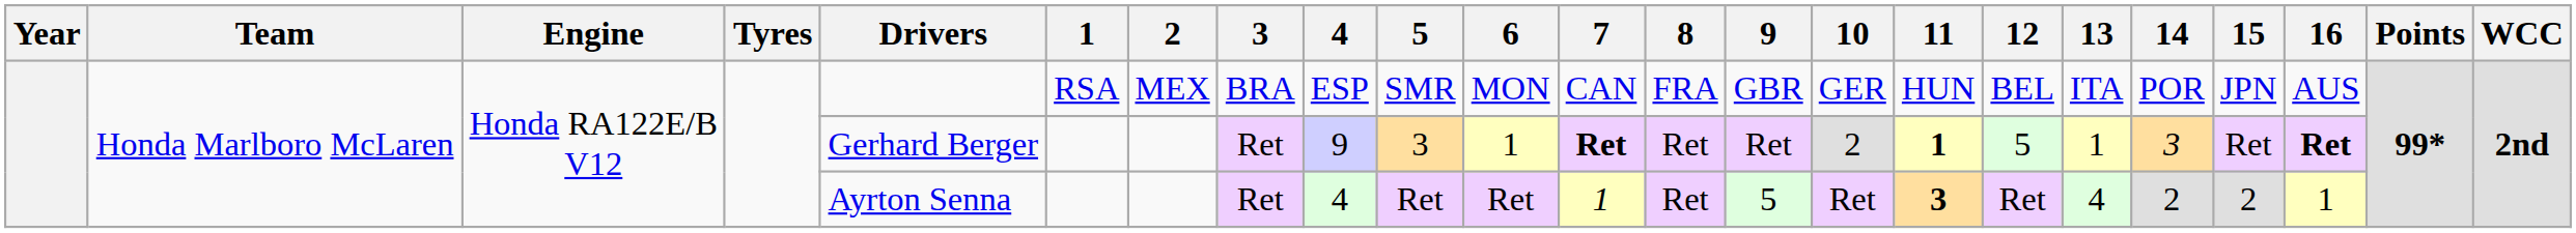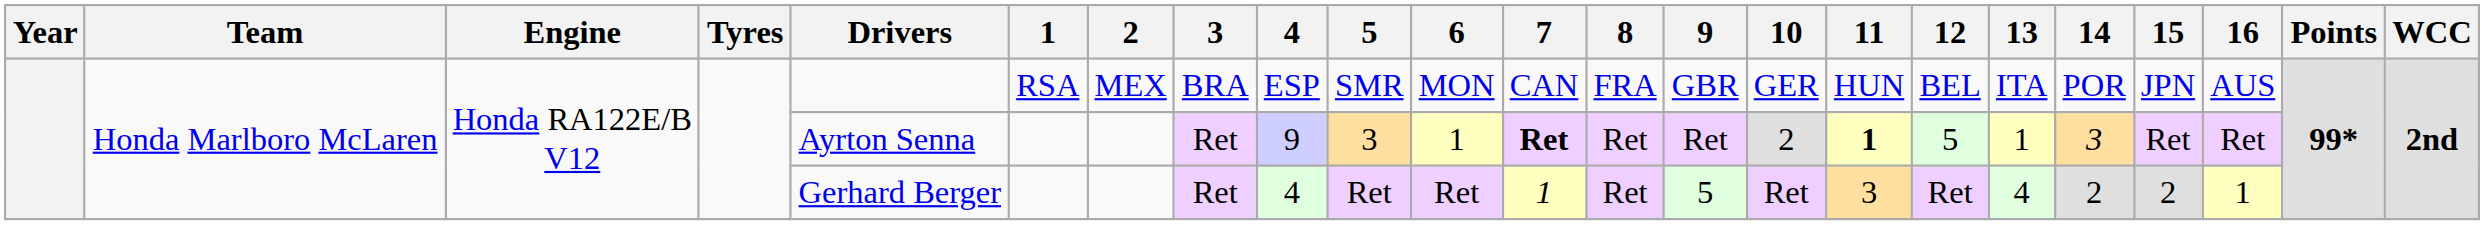row 3 | Drivers: Gerhard Berger -> Ayrton Senna
row 3 | 16: bold -> normal
row 4 | Drivers: Ayrton Senna -> Gerhard Berger
row 4 | 11: bold -> normal
